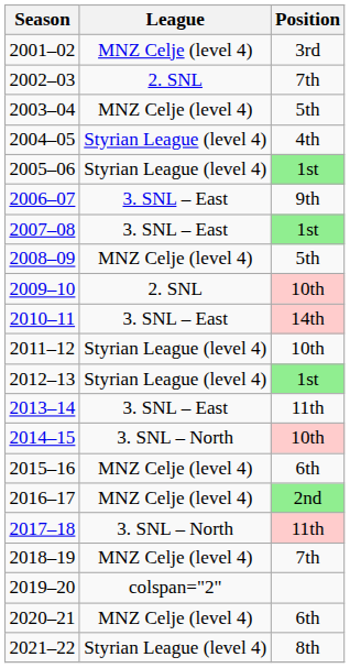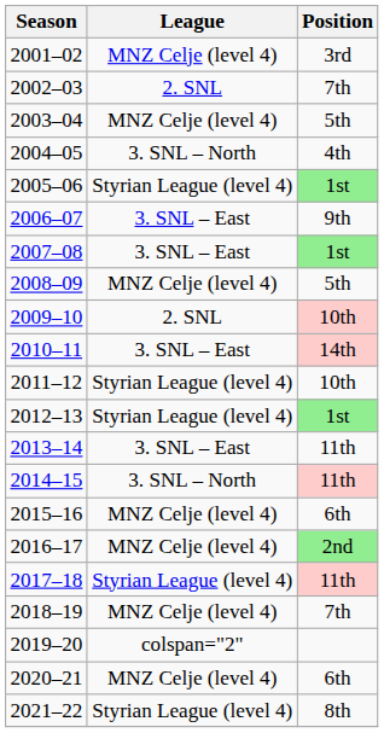2004–05 | League: Styrian League (level 4) -> 3. SNL – North
2014–15 | Position: 10th -> 11th
2017–18 | League: 3. SNL – North -> Styrian League (level 4)
